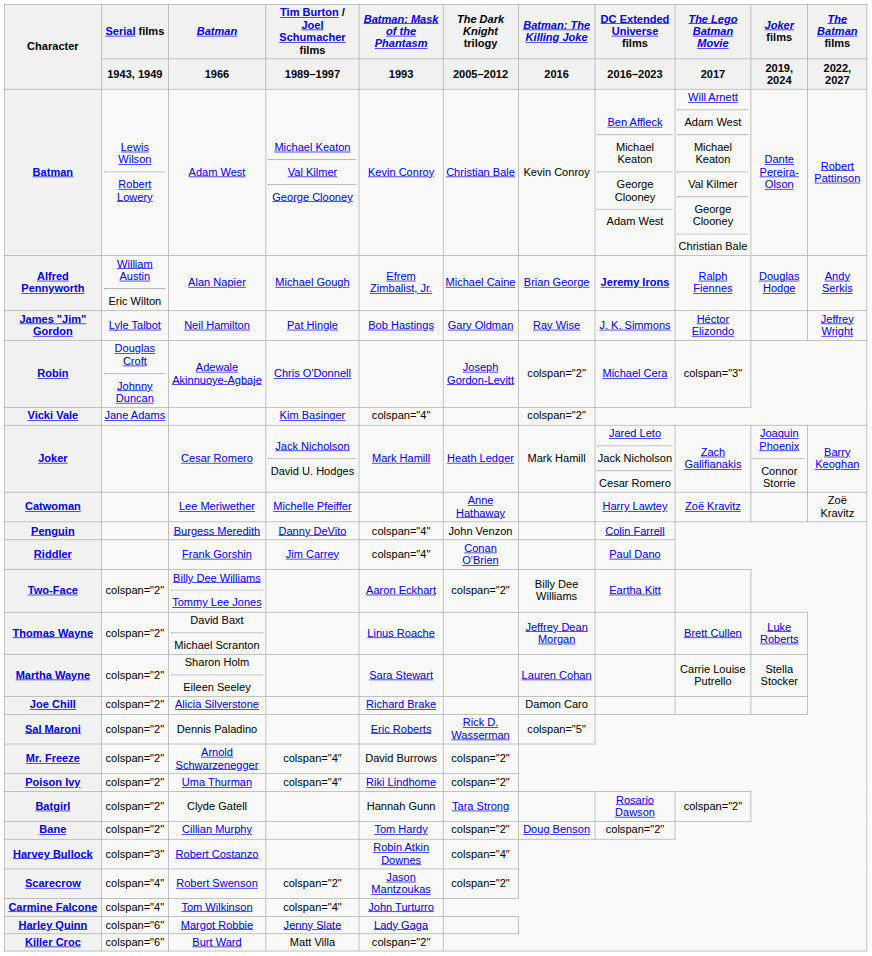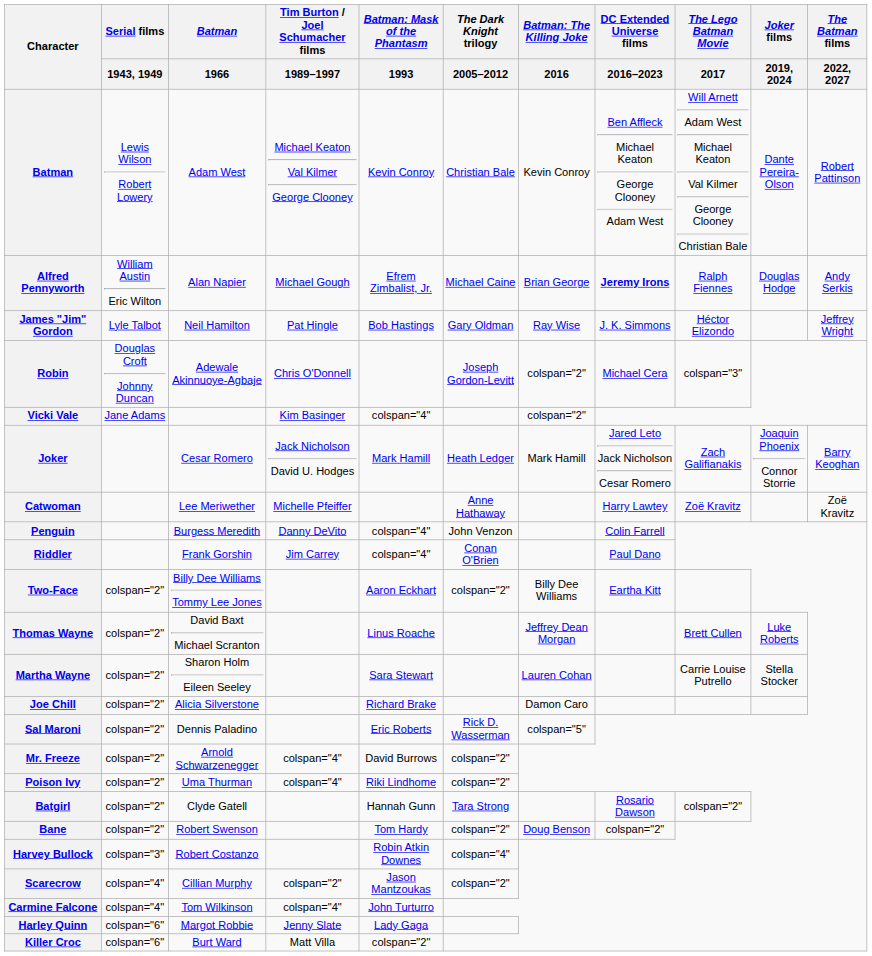Bane | Batman / 1966: Cillian Murphy -> Robert Swenson
Scarecrow | Batman / 1966: Robert Swenson -> Cillian Murphy
